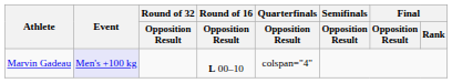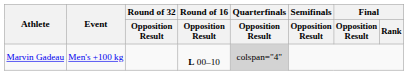Marvin Gadeau | Event: lavender background -> no background
Marvin Gadeau | Quarterfinals / Opposition Result: no background -> lightgrey background
